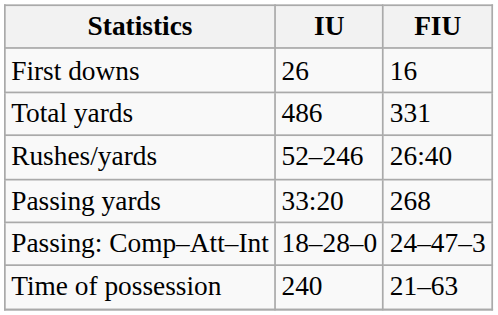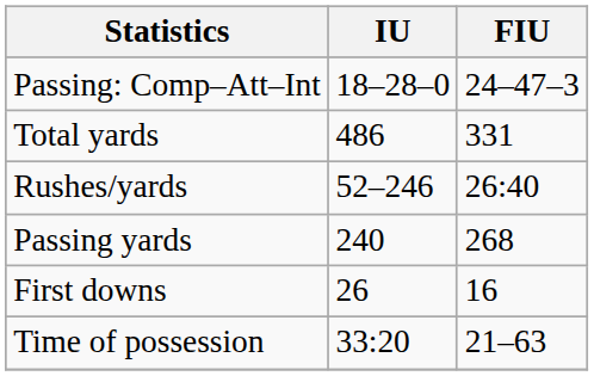rows swapped: First downs <-> Passing: Comp–Att–Int
Passing yards | IU: 33:20 -> 240
Time of possession | IU: 240 -> 33:20
